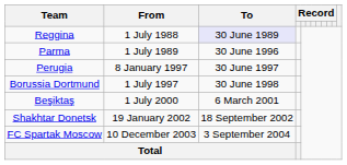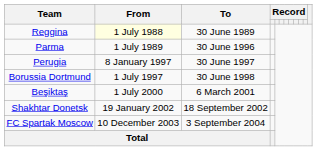Reggina | From: no background -> lightyellow background
Reggina | To: lavender background -> no background
